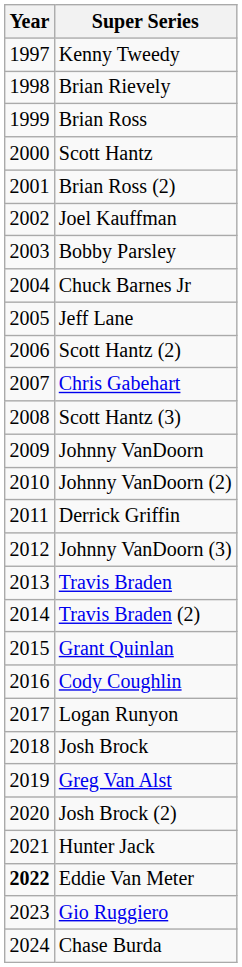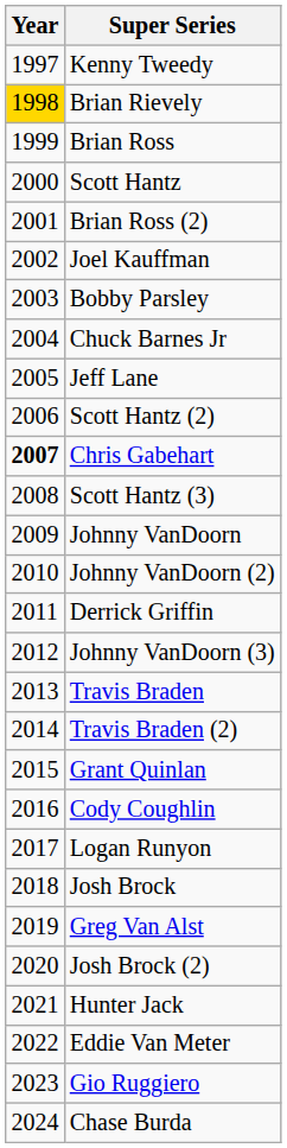Brian Rievely | Year: no background -> gold background
Chris Gabehart | Year: normal -> bold
Eddie Van Meter | Year: bold -> normal
